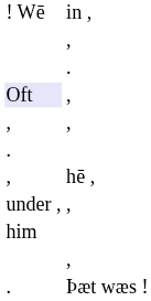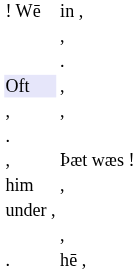row 7 | column 2: hē , -> Þæt wæs !
row 8 | column 1: under , -> him
row 9 | column 1: him -> under ,
row 11 | column 2: Þæt wæs ! -> hē ,
